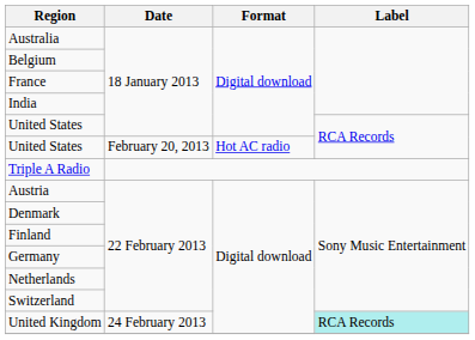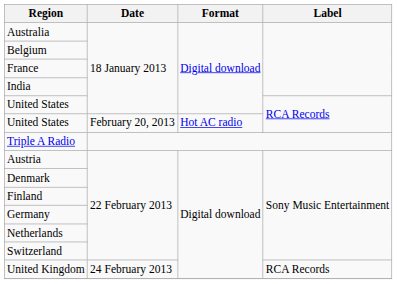United Kingdom | Label: paleturquoise background -> no background
